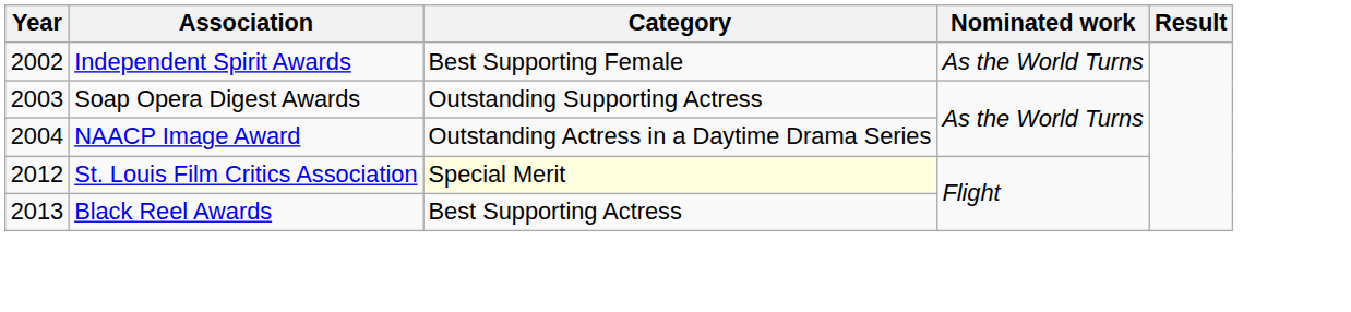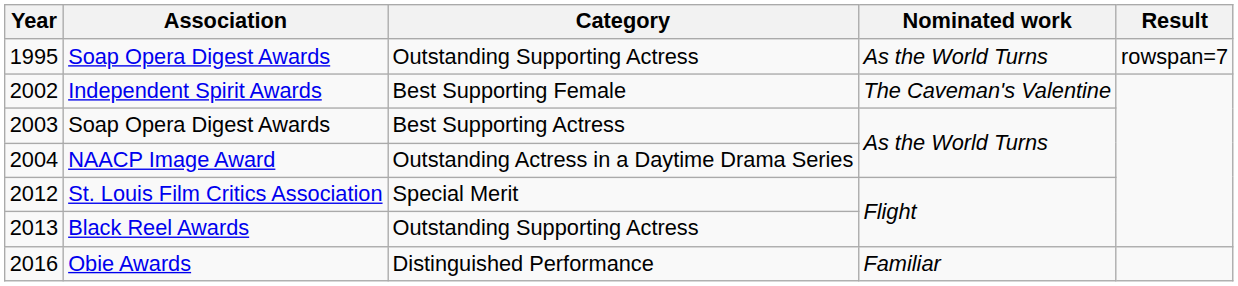+ row: 1995 | Soap Opera Digest Awards | Outstanding Supporting Actress | As the World Turns | rowspan=7
2002 | Nominated work: As the World Turns -> The Caveman's Valentine
2003 / Soap Opera Digest Awards | Category: Outstanding Supporting Actress -> Best Supporting Actress
2012 | Category: lightyellow background -> no background
2013 | Category: Best Supporting Actress -> Outstanding Supporting Actress
+ row: 2016 | Obie Awards | Distinguished Performance | Familiar
